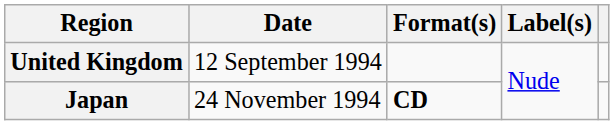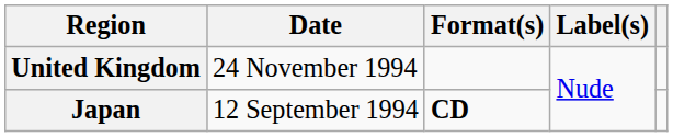United Kingdom | Date: 12 September 1994 -> 24 November 1994
Japan | Date: 24 November 1994 -> 12 September 1994
